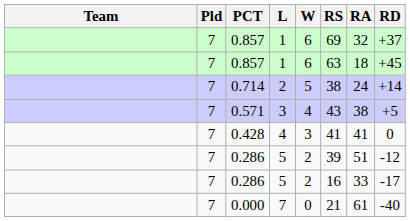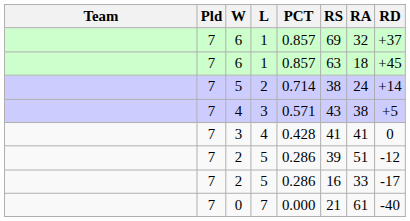columns swapped: W <-> PCT
